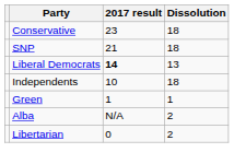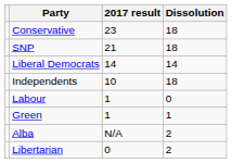Liberal Democrats | 2017 result: bold -> normal
Liberal Democrats | Dissolution: 13 -> 14
+ row: Labour | 1 | 0
